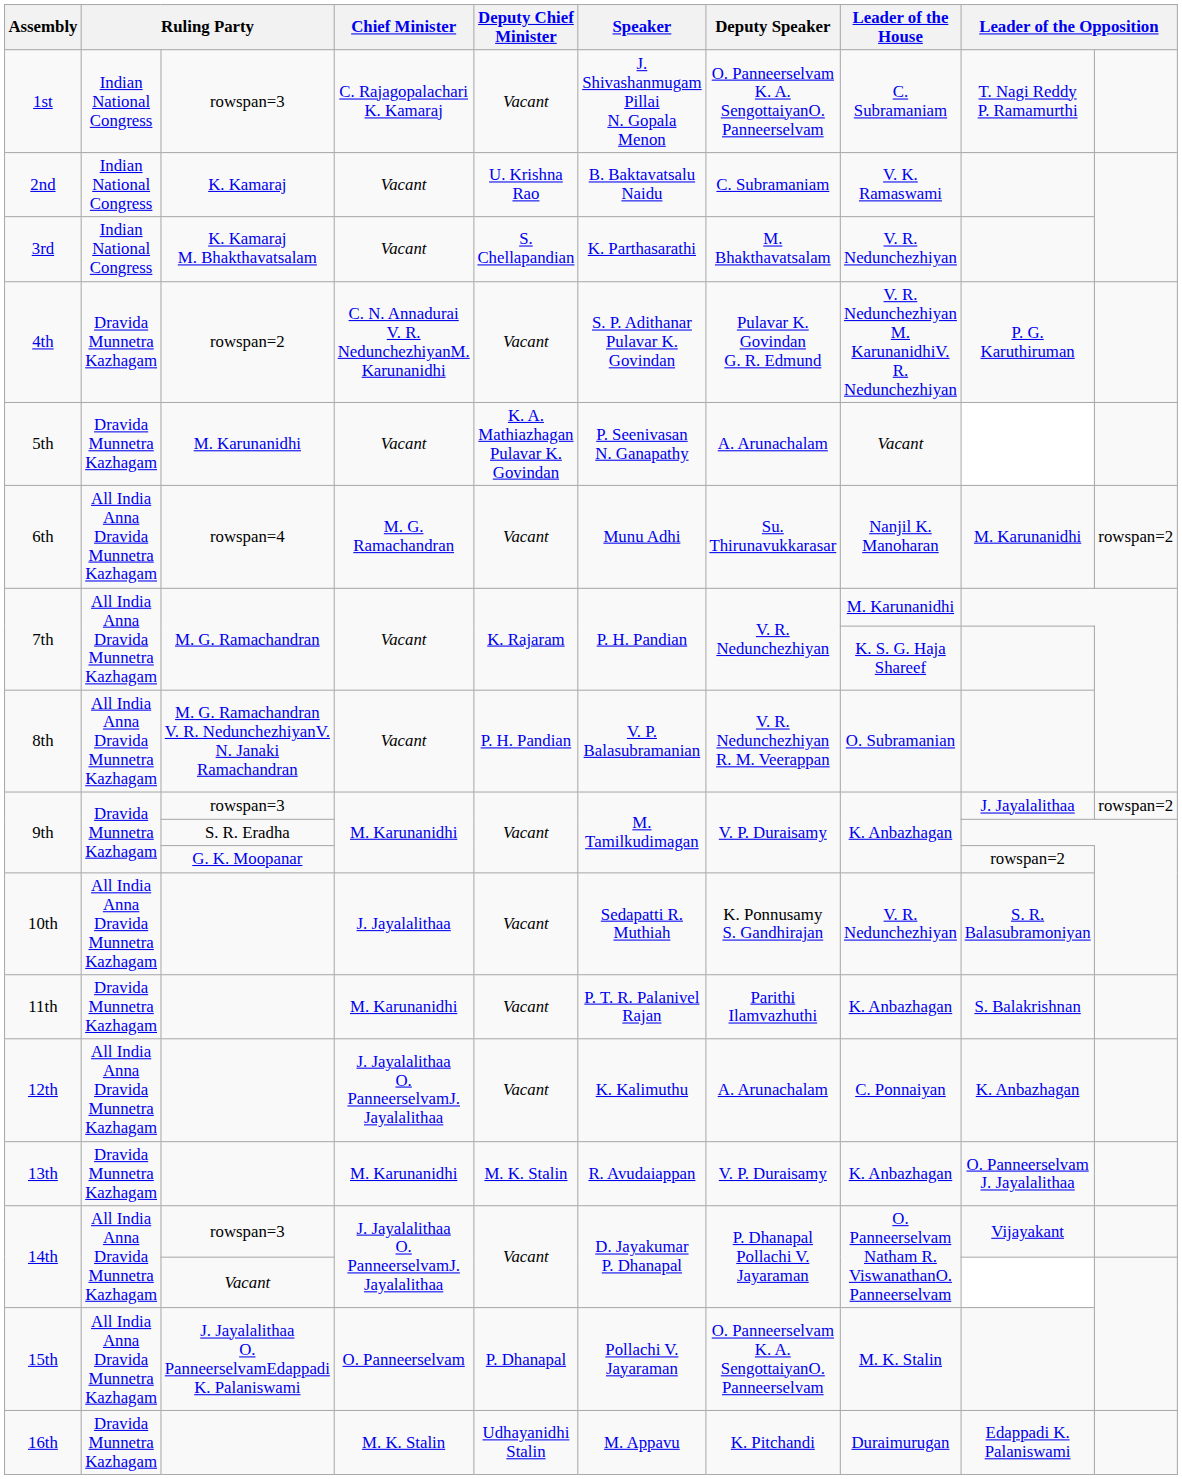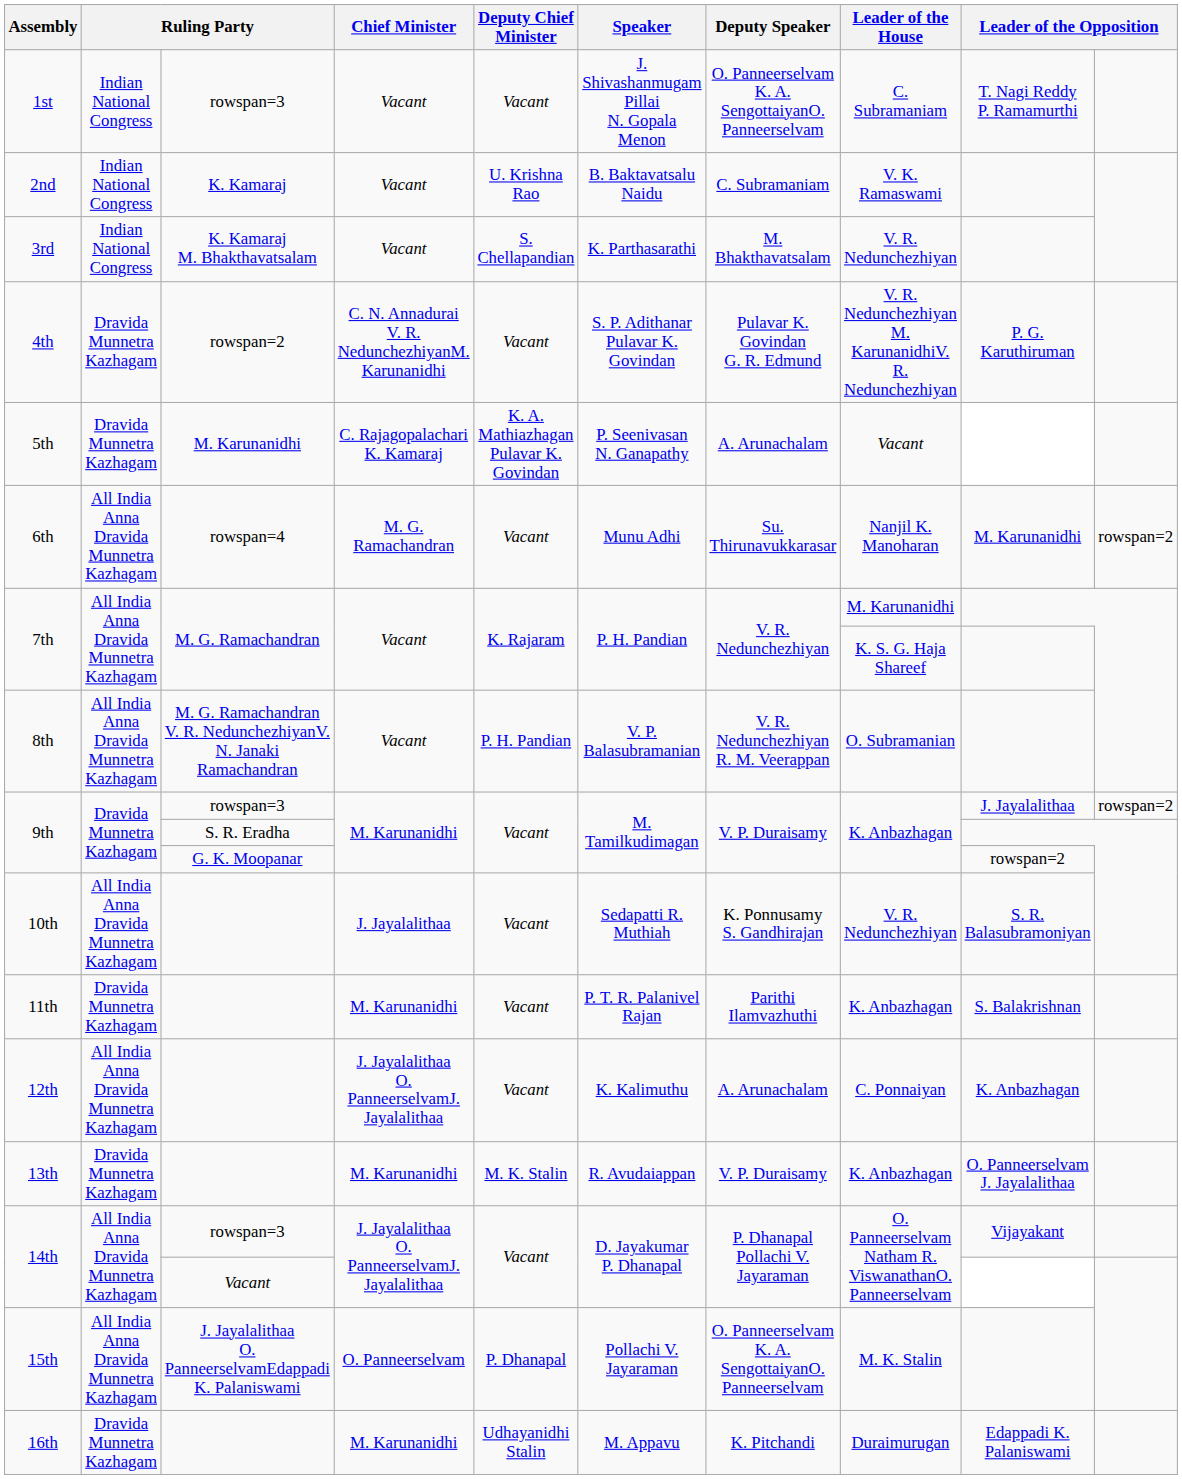1st | Chief Minister: C. Rajagopalachari K. Kamaraj -> Vacant
5th | Chief Minister: Vacant -> C. Rajagopalachari K. Kamaraj
16th | Chief Minister: M. K. Stalin -> M. Karunanidhi
